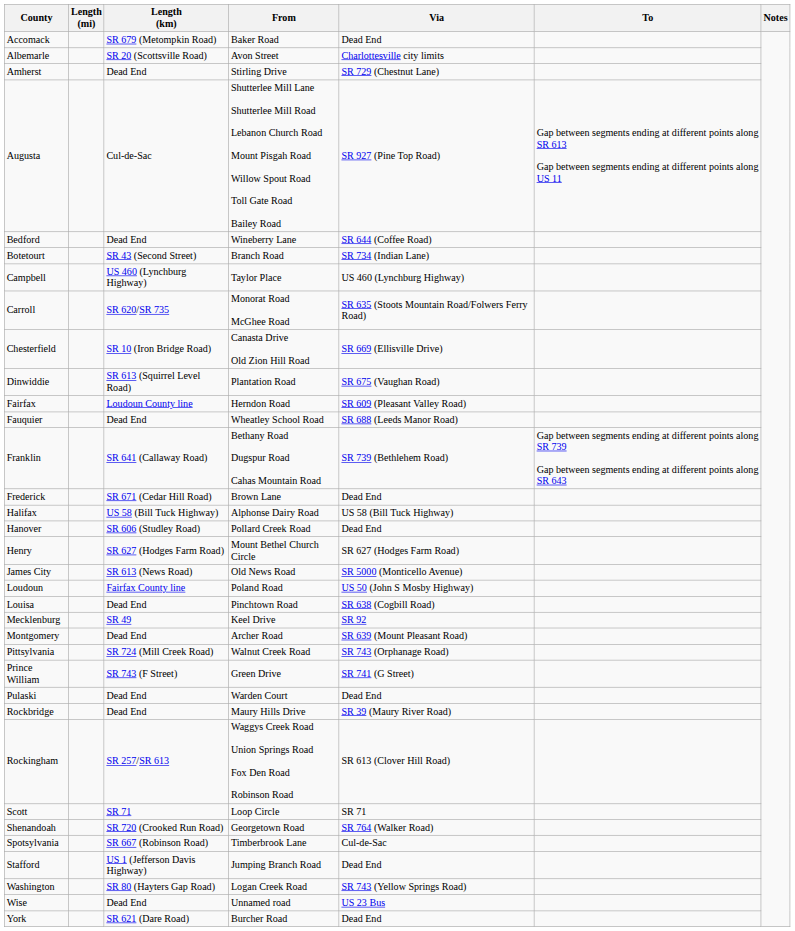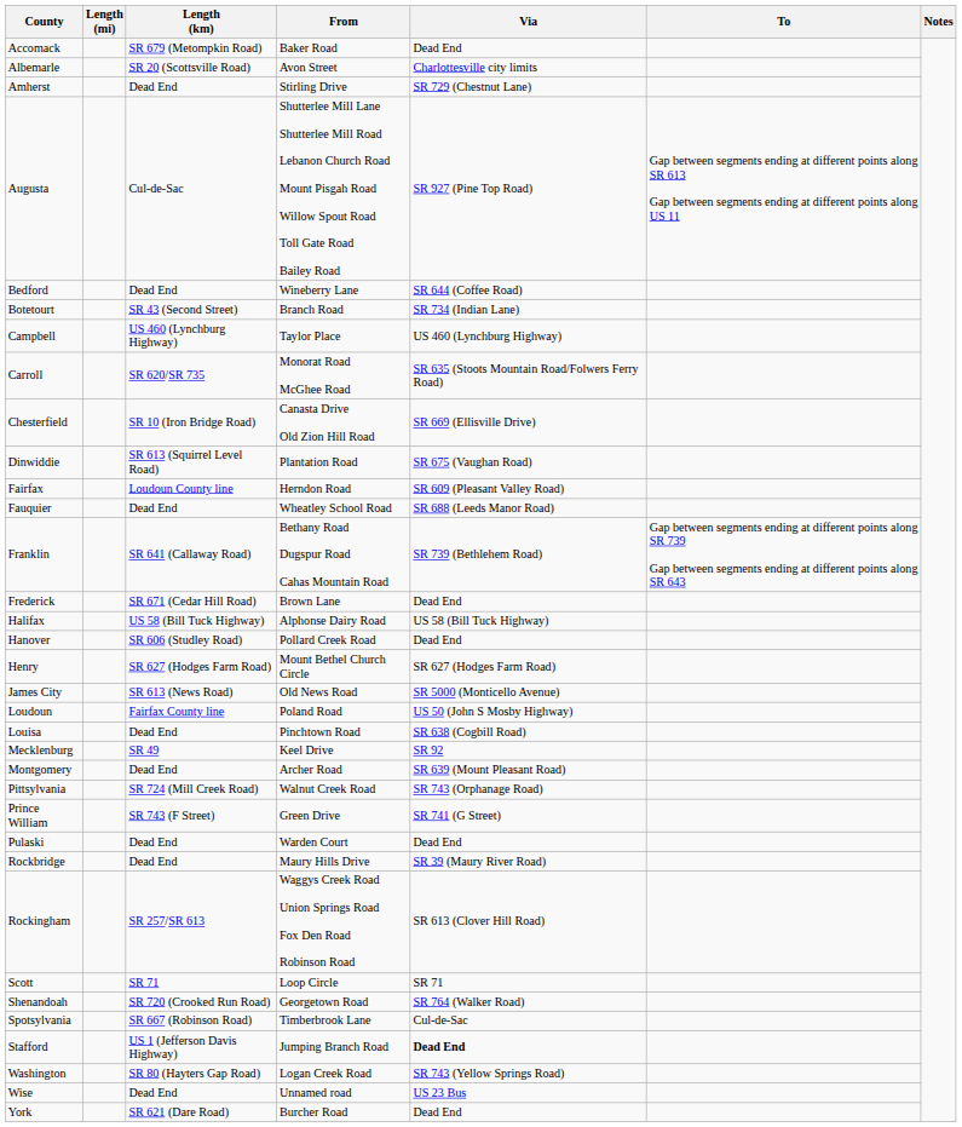Stafford | Via: normal -> bold
